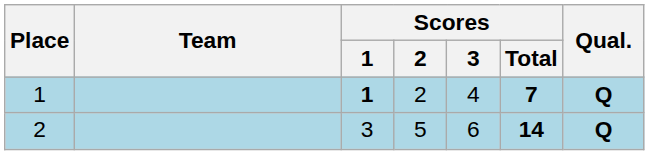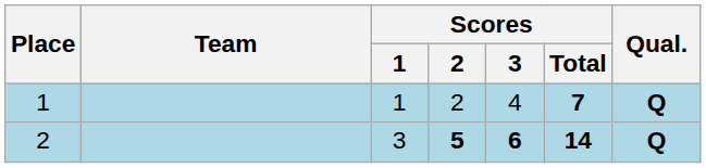row 3 | Scores / 1: bold -> normal
row 4 | Scores / 2: normal -> bold
row 4 | Scores / 3: normal -> bold
